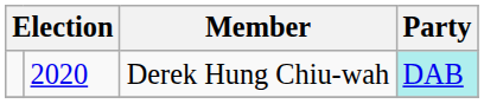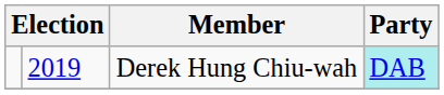Derek Hung Chiu-wah | column 2: 2020 -> 2019
